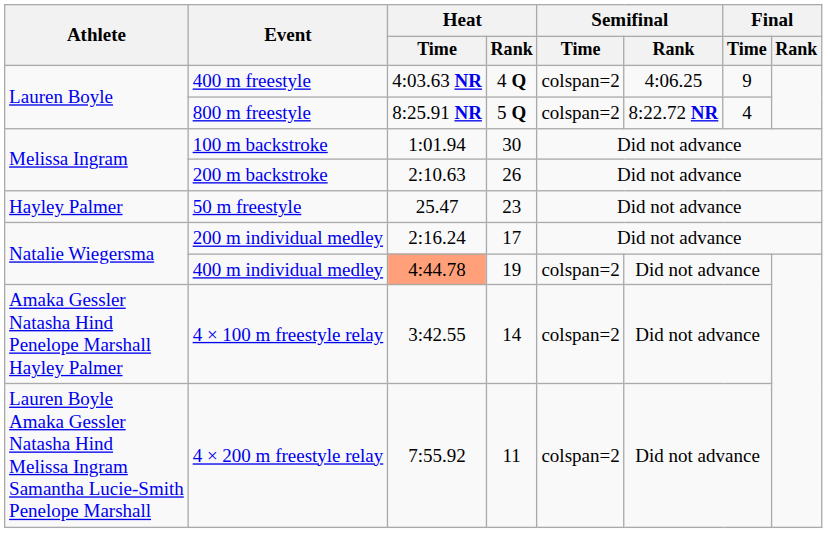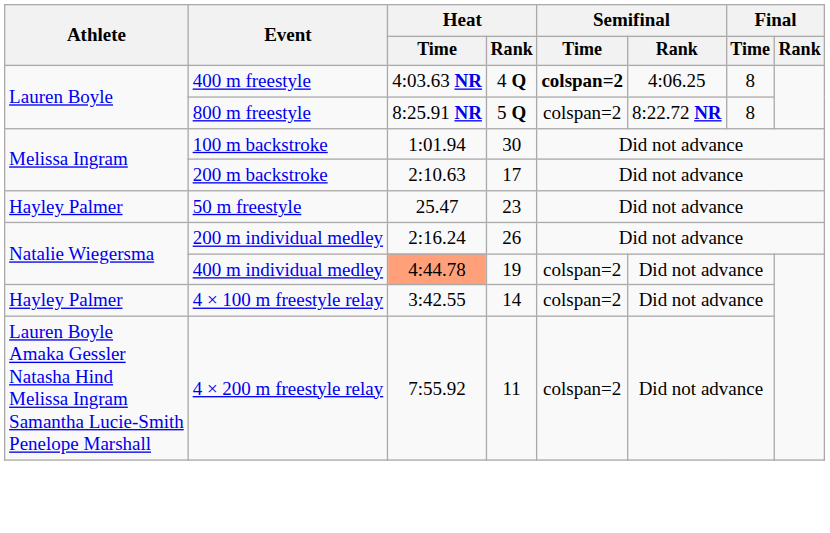400 m freestyle | Semifinal / Time: normal -> bold
400 m freestyle | Final / Time: 9 -> 8
800 m freestyle | Final / Time: 4 -> 8
200 m backstroke | Heat / Rank: 26 -> 17
200 m individual medley | Heat / Rank: 17 -> 26
4 × 100 m freestyle relay | Athlete: Amaka Gessler Natasha Hind Penelope Marshall Hayley Palmer -> Hayley Palmer
